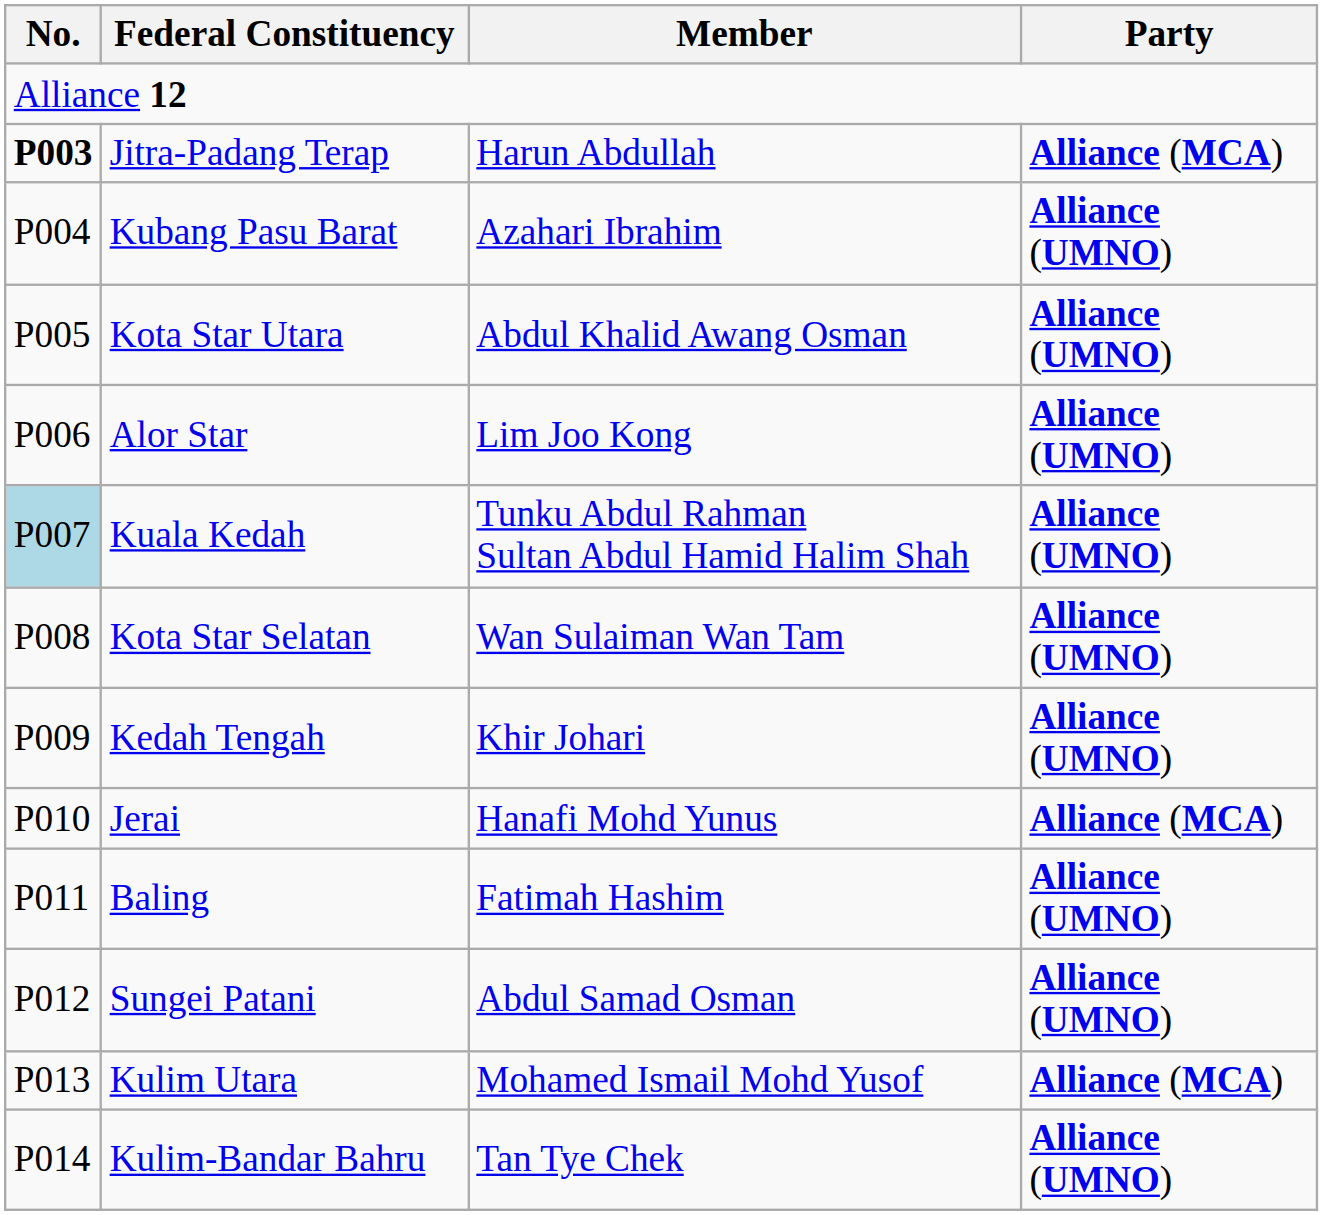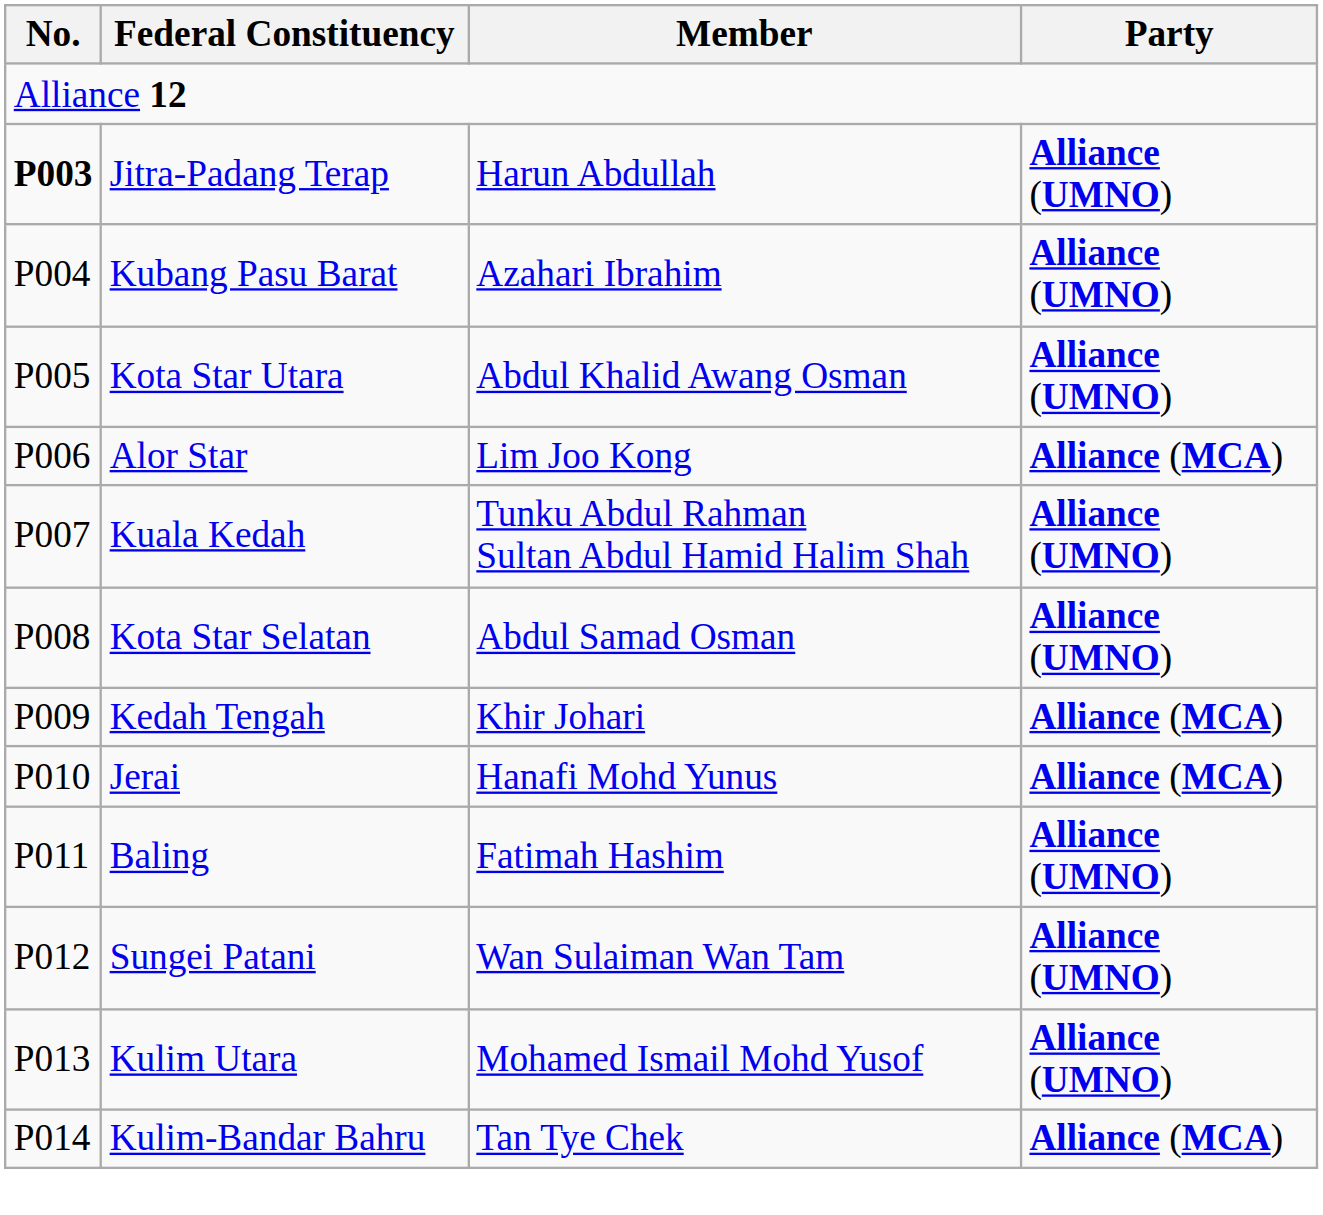Jitra-Padang Terap | Party: Alliance (MCA) -> Alliance (UMNO)
Alor Star | Party: Alliance (UMNO) -> Alliance (MCA)
Kuala Kedah | No.: lightblue background -> no background
Kota Star Selatan | Member: Wan Sulaiman Wan Tam -> Abdul Samad Osman
Kedah Tengah | Party: Alliance (UMNO) -> Alliance (MCA)
Sungei Patani | Member: Abdul Samad Osman -> Wan Sulaiman Wan Tam
Kulim Utara | Party: Alliance (MCA) -> Alliance (UMNO)
Kulim-Bandar Bahru | Party: Alliance (UMNO) -> Alliance (MCA)
